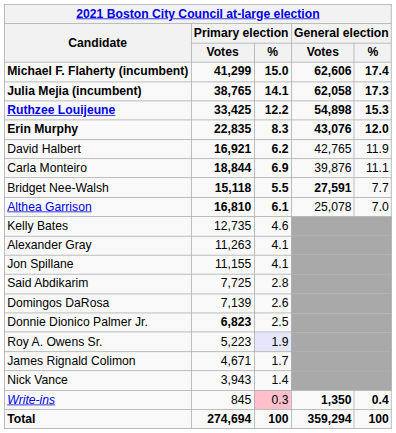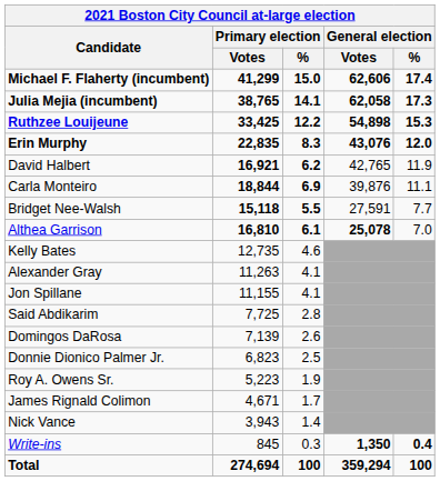Bridget Nee-Walsh | General election / Votes: bold -> normal
Althea Garrison | General election / Votes: normal -> bold
Donnie Dionico Palmer Jr. | Primary election / Votes: bold -> normal
Roy A. Owens Sr. | Primary election / %: lavender background -> no background
Write-ins | Primary election / %: pink background -> no background
